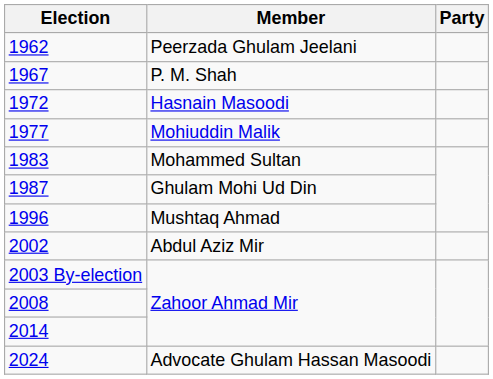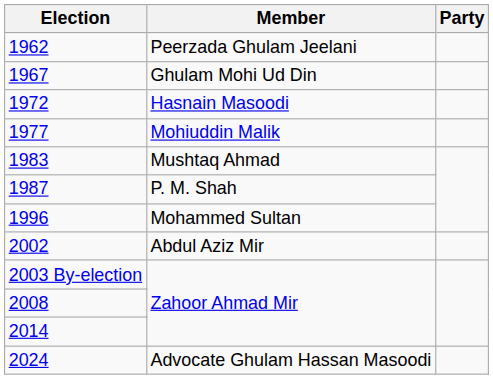1967 | Member: P. M. Shah -> Ghulam Mohi Ud Din
1983 | Member: Mohammed Sultan -> Mushtaq Ahmad
1987 | Member: Ghulam Mohi Ud Din -> P. M. Shah
1996 | Member: Mushtaq Ahmad -> Mohammed Sultan
